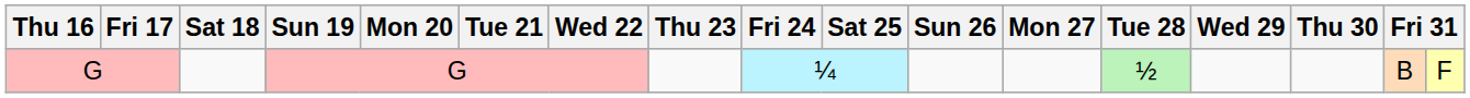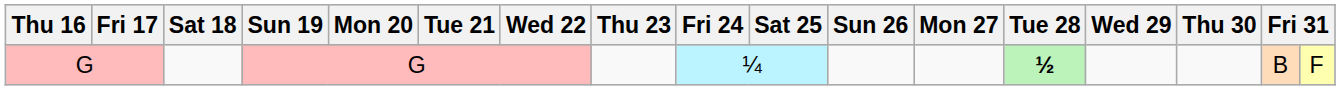row 2 | Tue 28: normal -> bold
